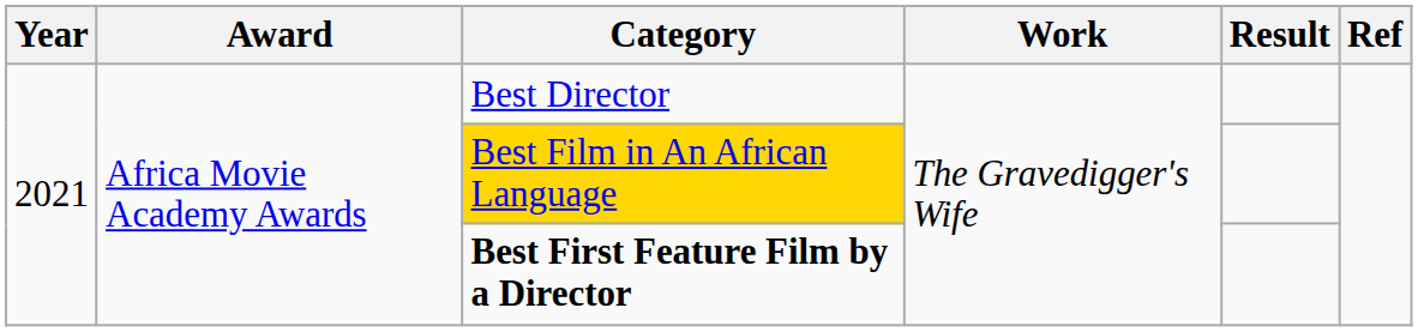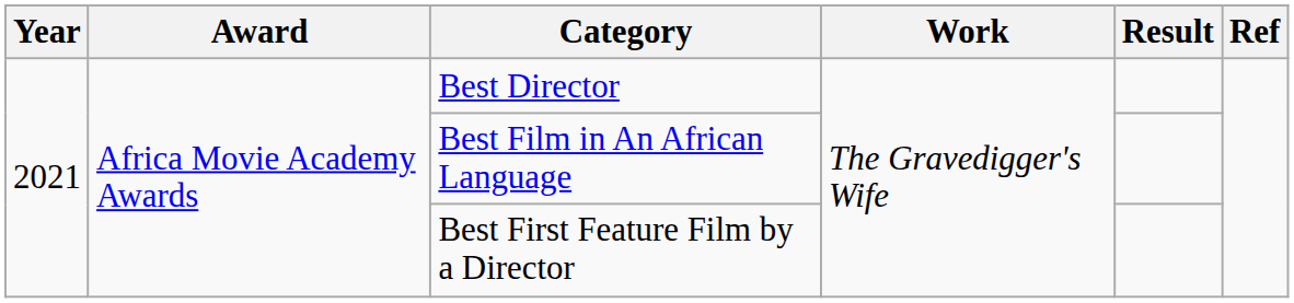Best Film in An African Language | Category: gold background -> no background
Best First Feature Film by a Director | Category: bold -> normal
